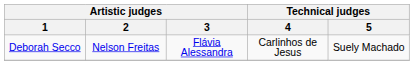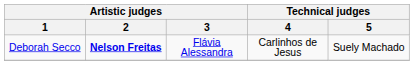Deborah Secco | Artistic judges / 2: normal -> bold
